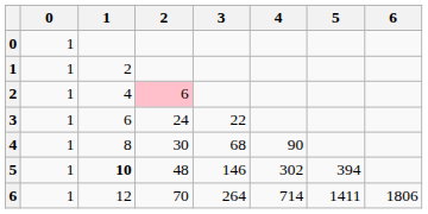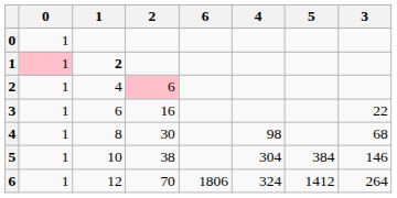columns swapped: 3 <-> 6
row 3 | 0: no background -> pink background
row 3 | 1: normal -> bold
row 5 | 2: 24 -> 16
row 6 | 4: 90 -> 98
row 7 | 1: bold -> normal
row 7 | 2: 48 -> 38
row 7 | 4: 302 -> 304
row 7 | 5: 394 -> 384
row 8 | 4: 714 -> 324
row 8 | 5: 1411 -> 1412
